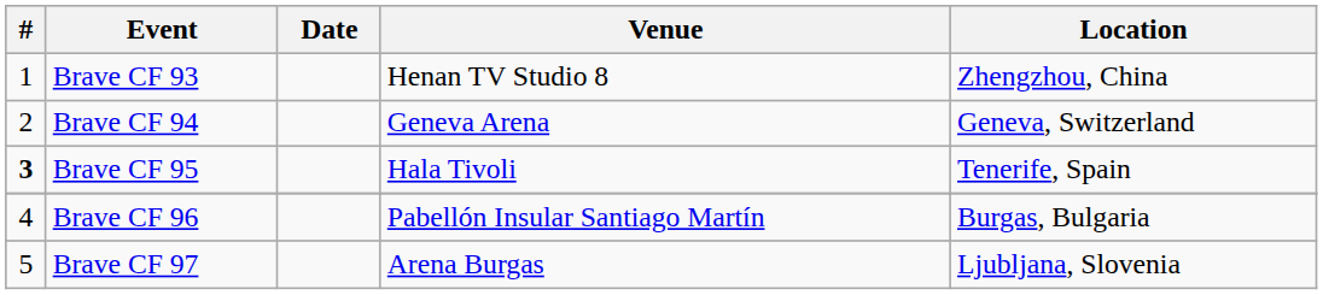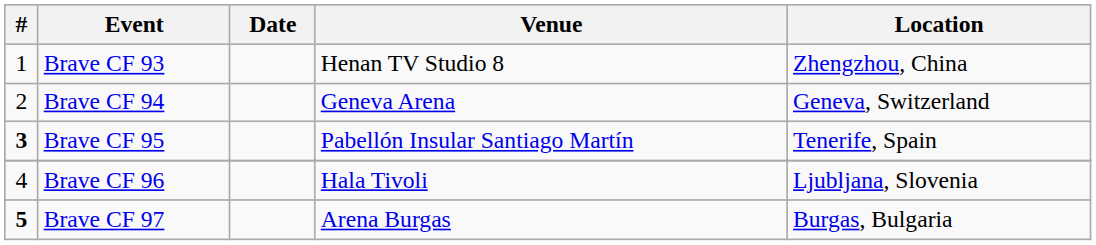Brave CF 95 | Venue: Hala Tivoli -> Pabellón Insular Santiago Martín
Brave CF 96 | Venue: Pabellón Insular Santiago Martín -> Hala Tivoli
Brave CF 96 | Location: Burgas, Bulgaria -> Ljubljana, Slovenia
Brave CF 97 | #: normal -> bold
Brave CF 97 | Location: Ljubljana, Slovenia -> Burgas, Bulgaria
